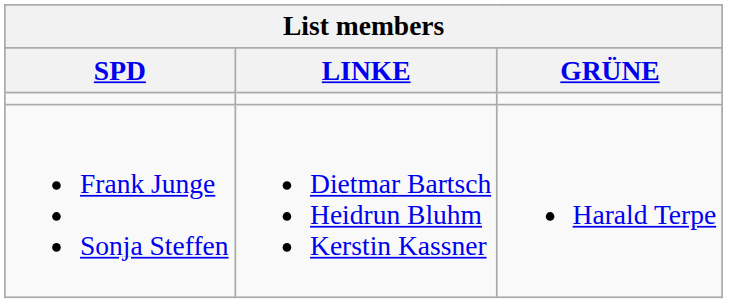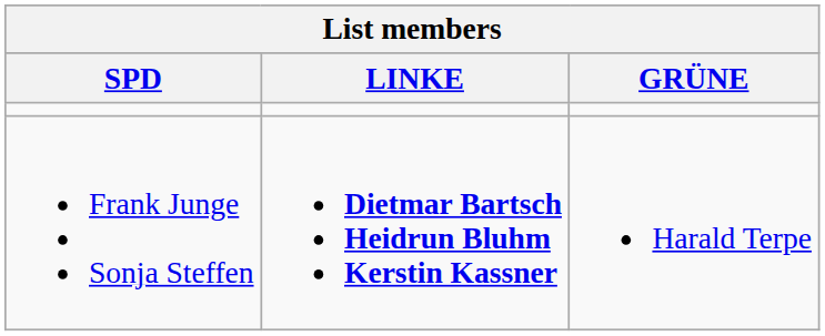Frank Junge Sonja Steffen | LINKE: normal -> bold
